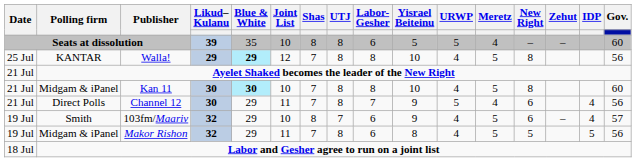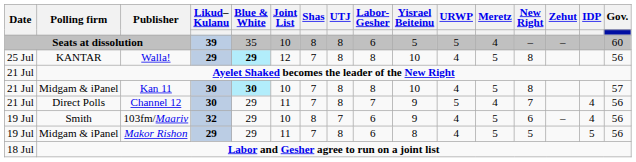Kan 11 | Gov.: 60 -> 57
Channel 12 | New Right: 6 -> 7
103fm/Maariv | Gov.: 57 -> 56
Makor Rishon | Likud– Kulanu: 32 -> 29
